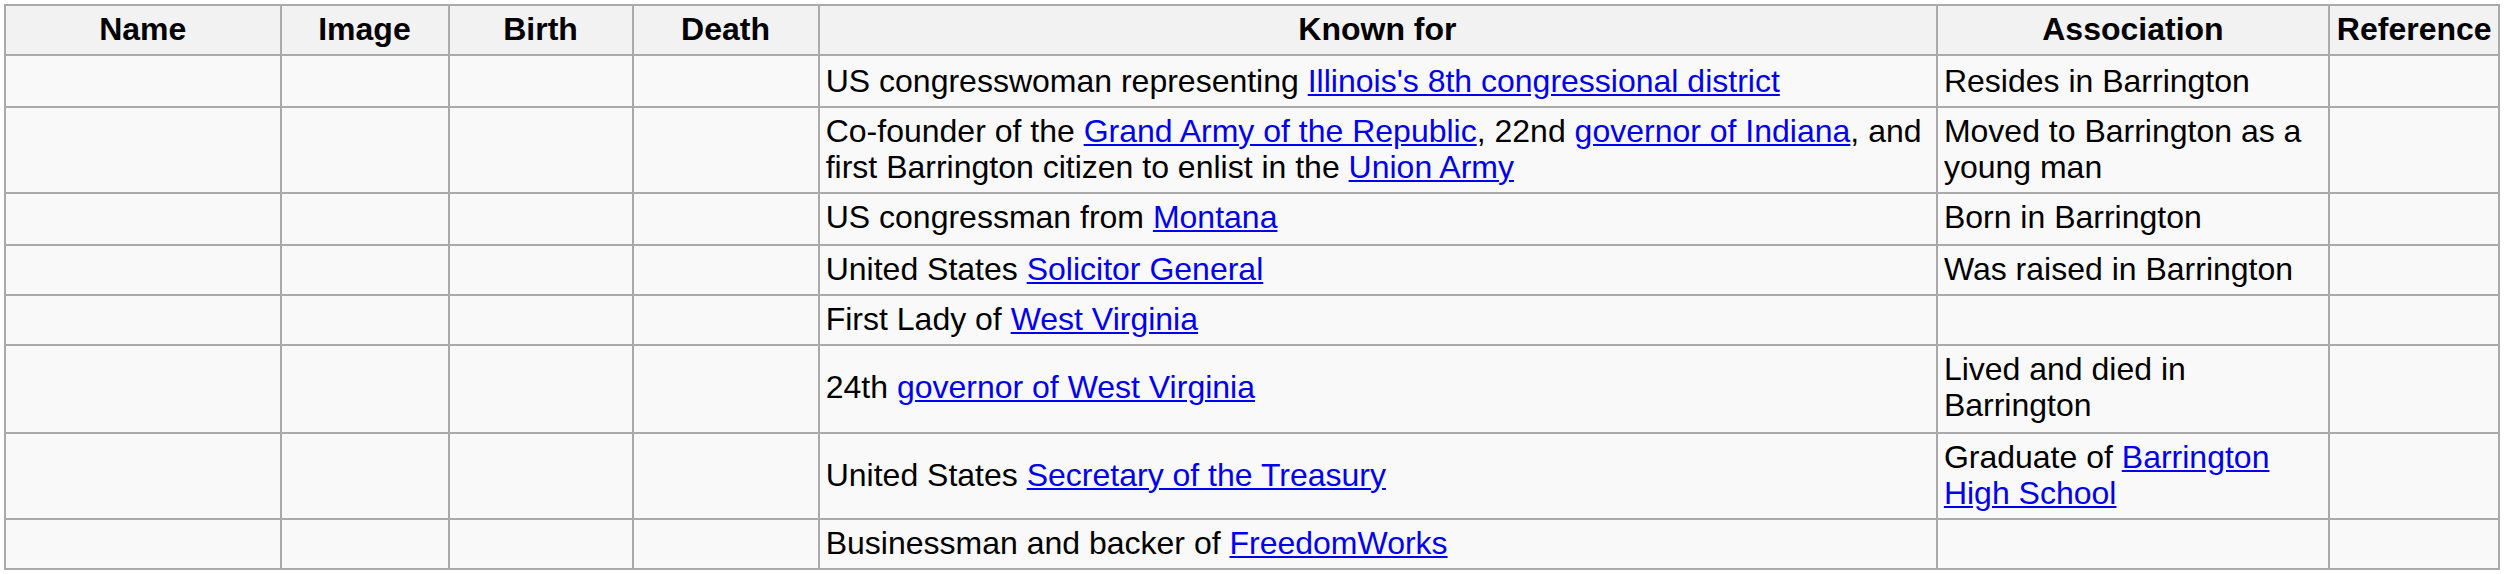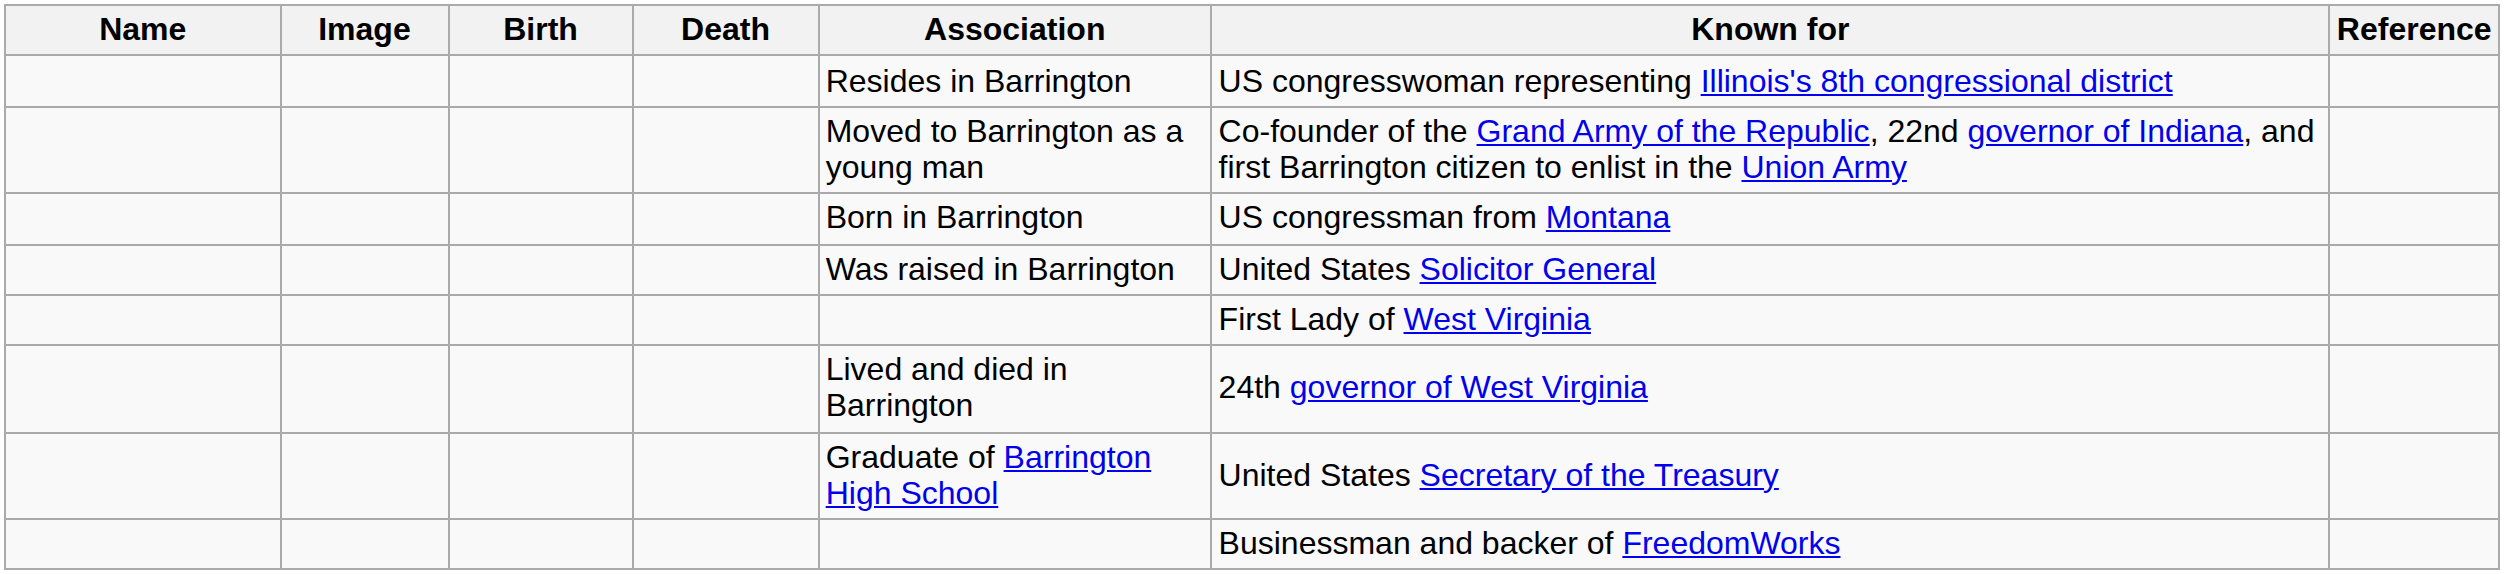columns swapped: Known for <-> Association
